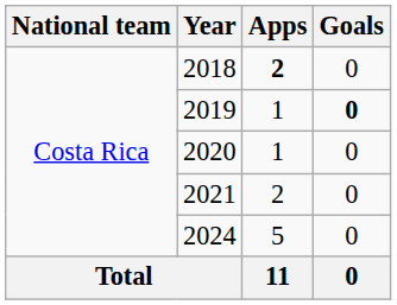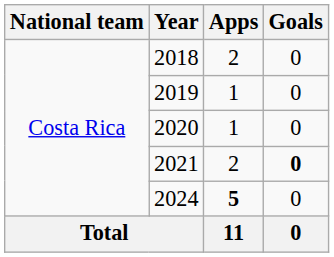2018 | Apps: bold -> normal
2019 | Goals: bold -> normal
2021 | Goals: normal -> bold
2024 | Apps: normal -> bold
